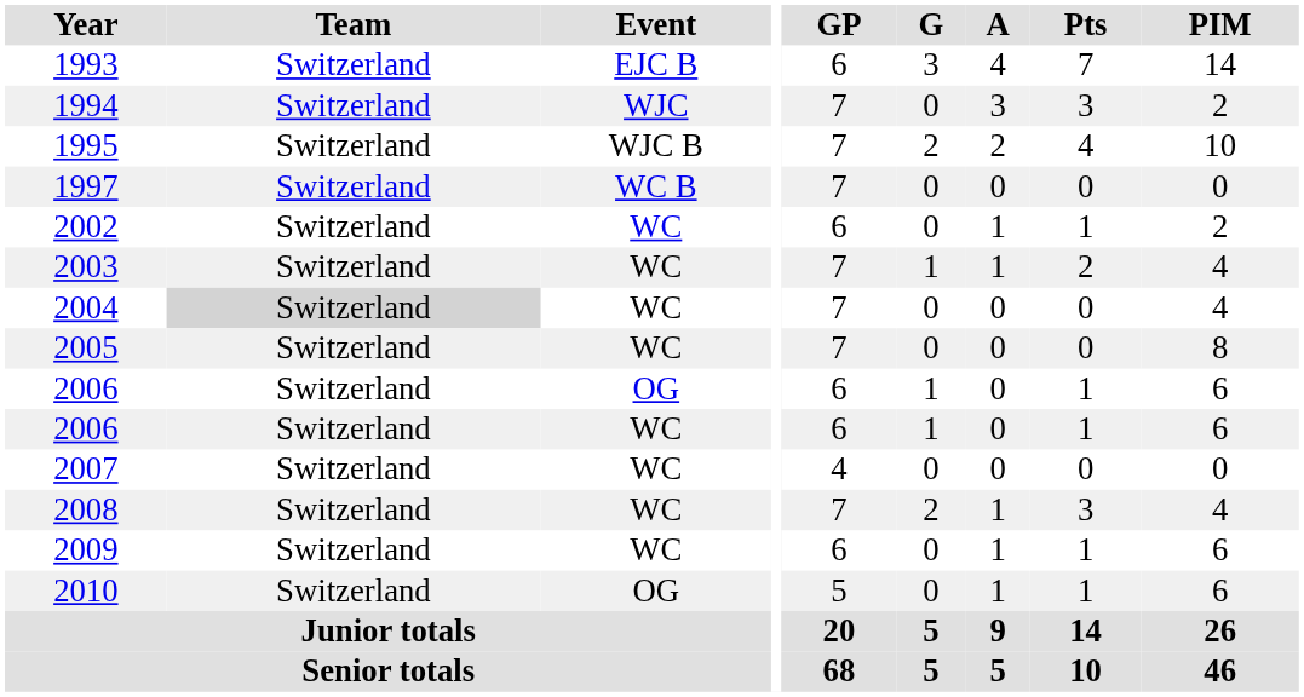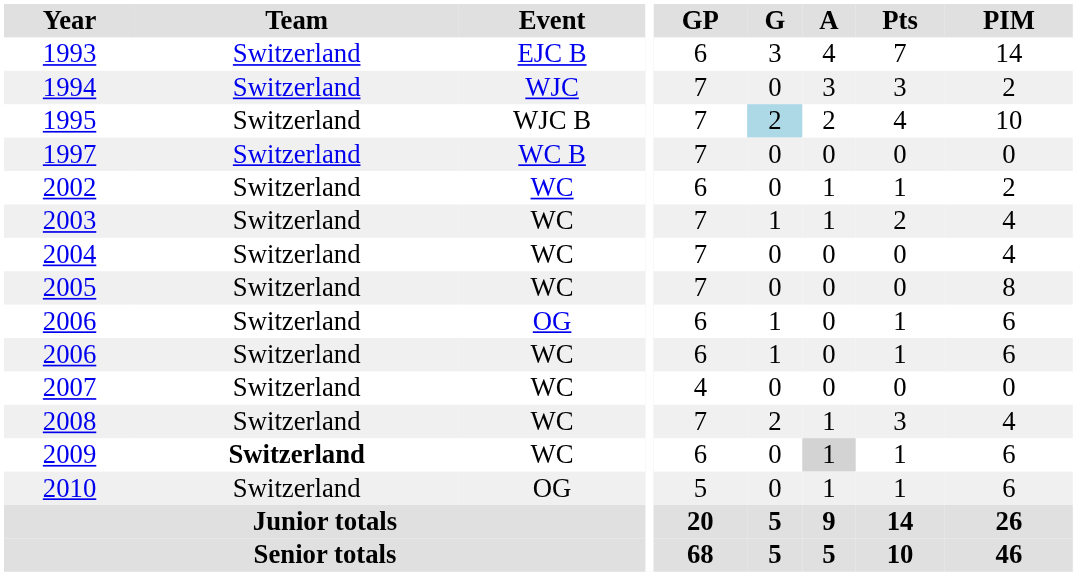1995 | G: no background -> lightblue background
2004 | Team: lightgrey background -> no background
2009 | Team: normal -> bold
2009 | A: no background -> lightgrey background
